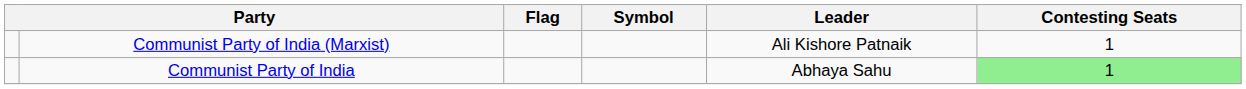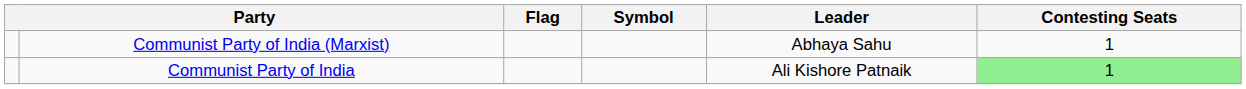Communist Party of India (Marxist) | Leader: Ali Kishore Patnaik -> Abhaya Sahu
Communist Party of India | Leader: Abhaya Sahu -> Ali Kishore Patnaik
